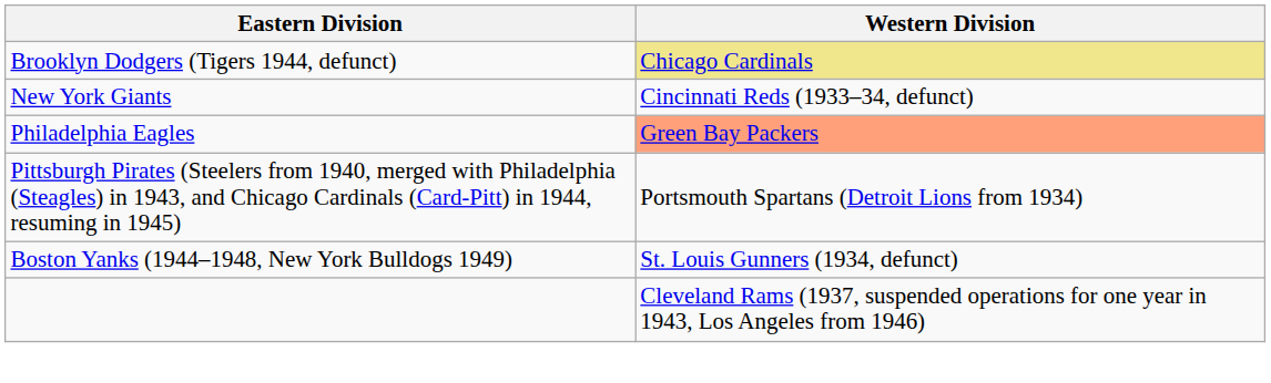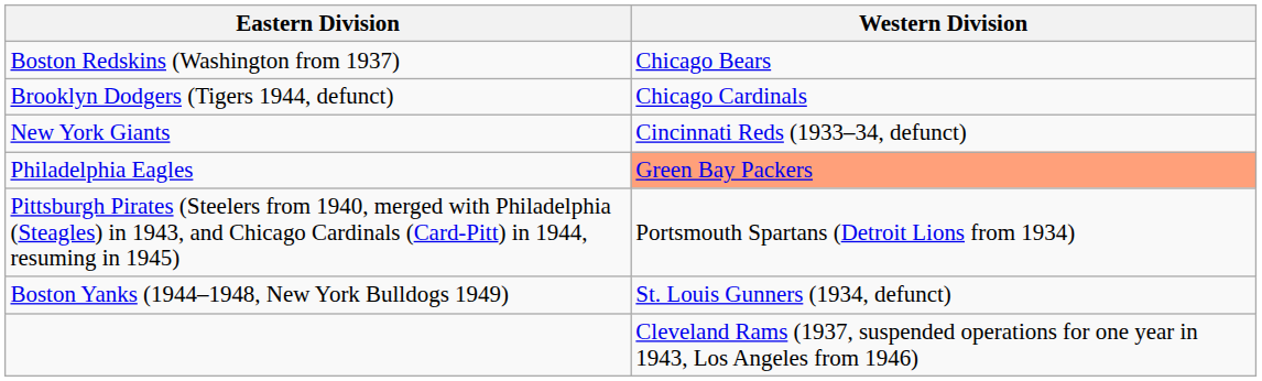+ row: Boston Redskins (Washington from 1937) | Chicago Bears
Brooklyn Dodgers (Tigers 1944, defunct) | Western Division: khaki background -> no background
